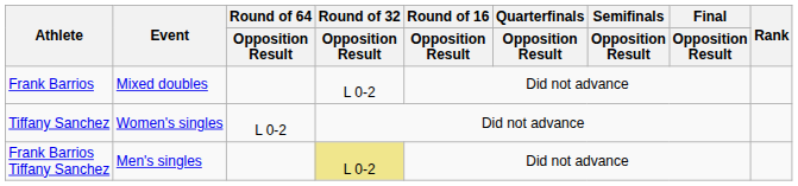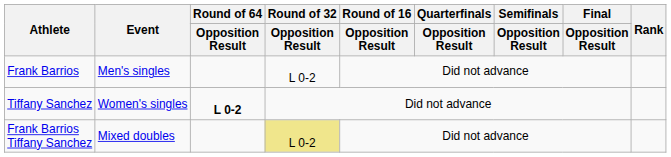Frank Barrios | Event: Mixed doubles -> Men's singles
Tiffany Sanchez | Round of 64 / Opposition Result: normal -> bold
Frank Barrios Tiffany Sanchez | Event: Men's singles -> Mixed doubles
